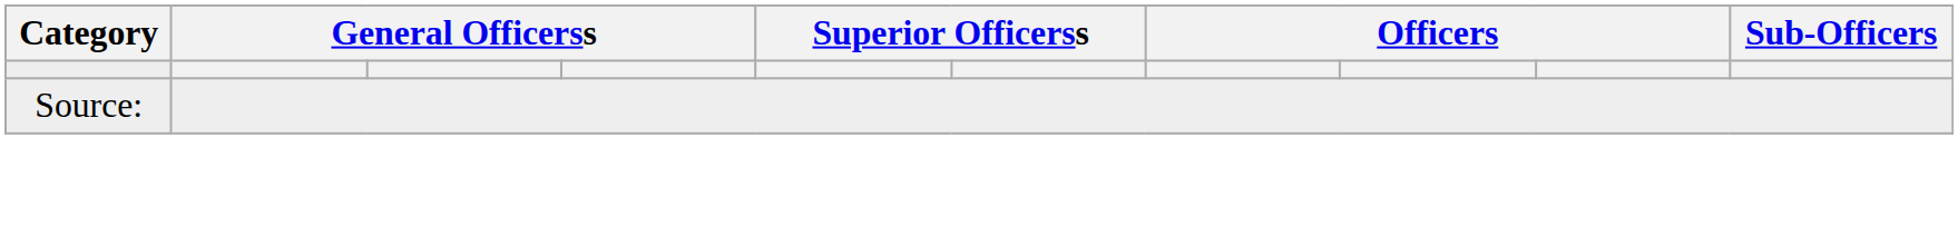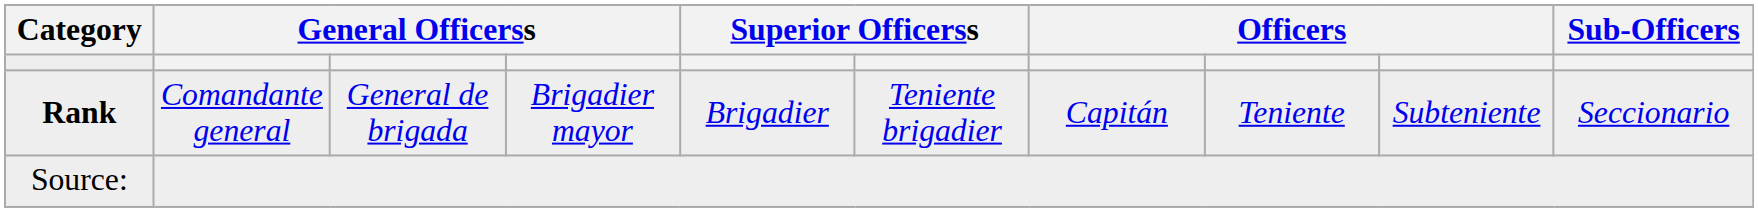+ row: Rank | Comandante general | General de brigada | Brigadier mayor | Brigadier | Teniente brigadier | Capitán | Teniente | Subteniente | Seccionario
